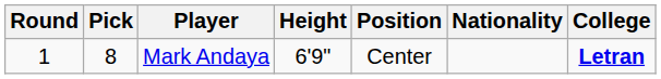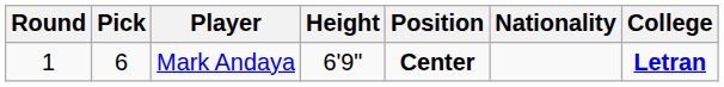Mark Andaya | Pick: 8 -> 6
Mark Andaya | Position: normal -> bold
